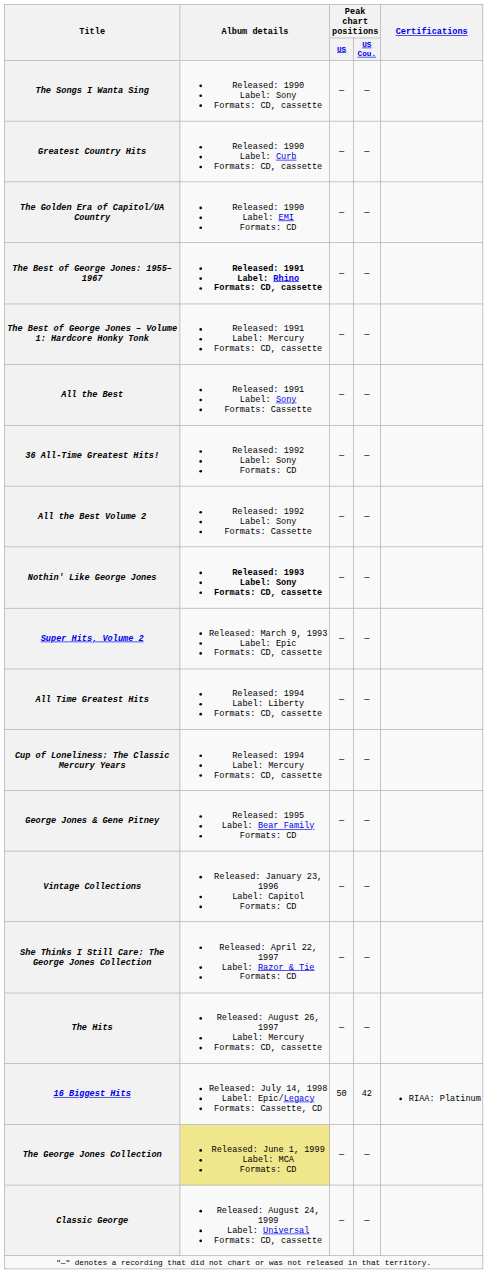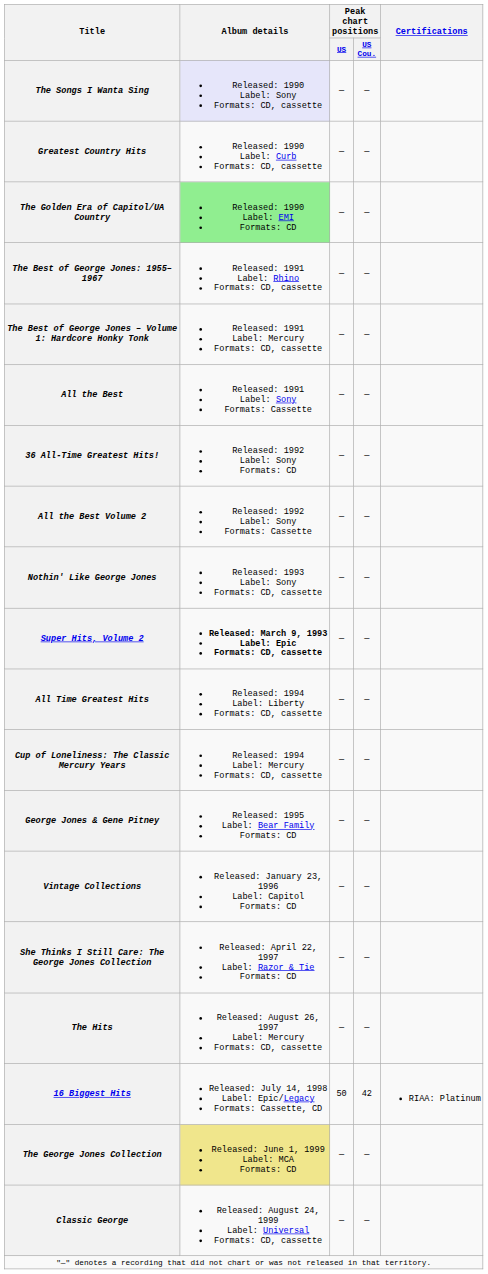The Songs I Wanta Sing | Album details: no background -> lavender background
The Golden Era of Capitol/UA Country | Album details: no background -> lightgreen background
The Best of George Jones: 1955–1967 | Album details: bold -> normal
Nothin' Like George Jones | Album details: bold -> normal
Super Hits, Volume 2 | Album details: normal -> bold
